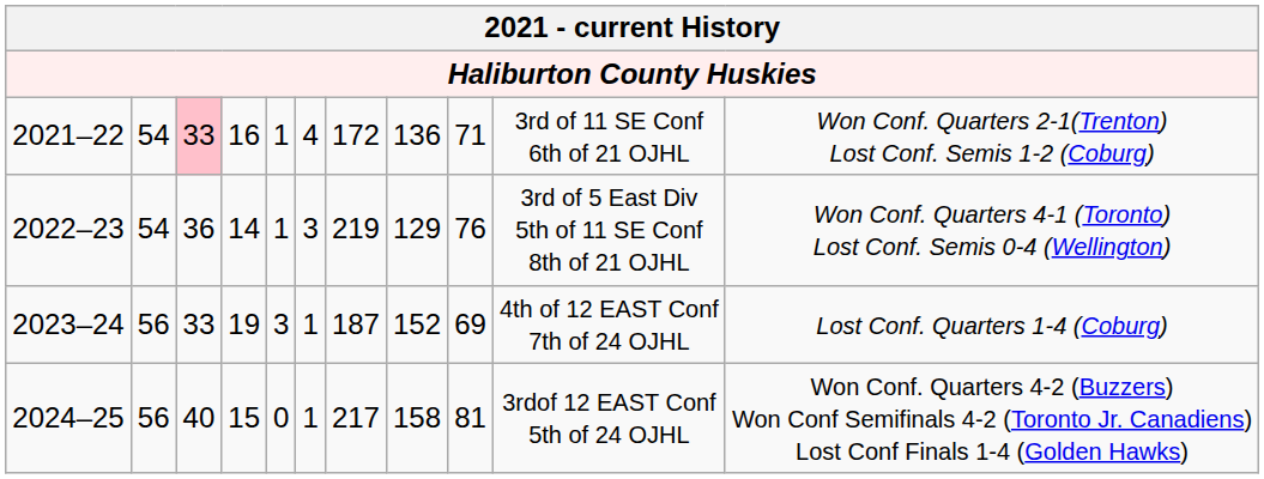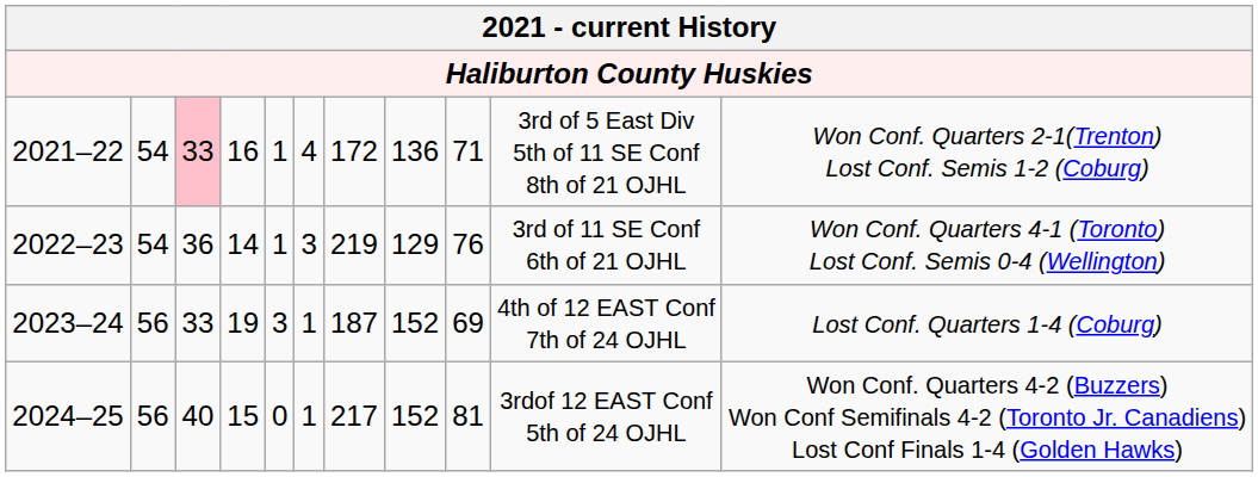2021–22 | column 10: 3rd of 11 SE Conf 6th of 21 OJHL -> 3rd of 5 East Div 5th of 11 SE Conf 8th of 21 OJHL
2022–23 | column 10: 3rd of 5 East Div 5th of 11 SE Conf 8th of 21 OJHL -> 3rd of 11 SE Conf 6th of 21 OJHL
2024–25 | column 8: 158 -> 152
